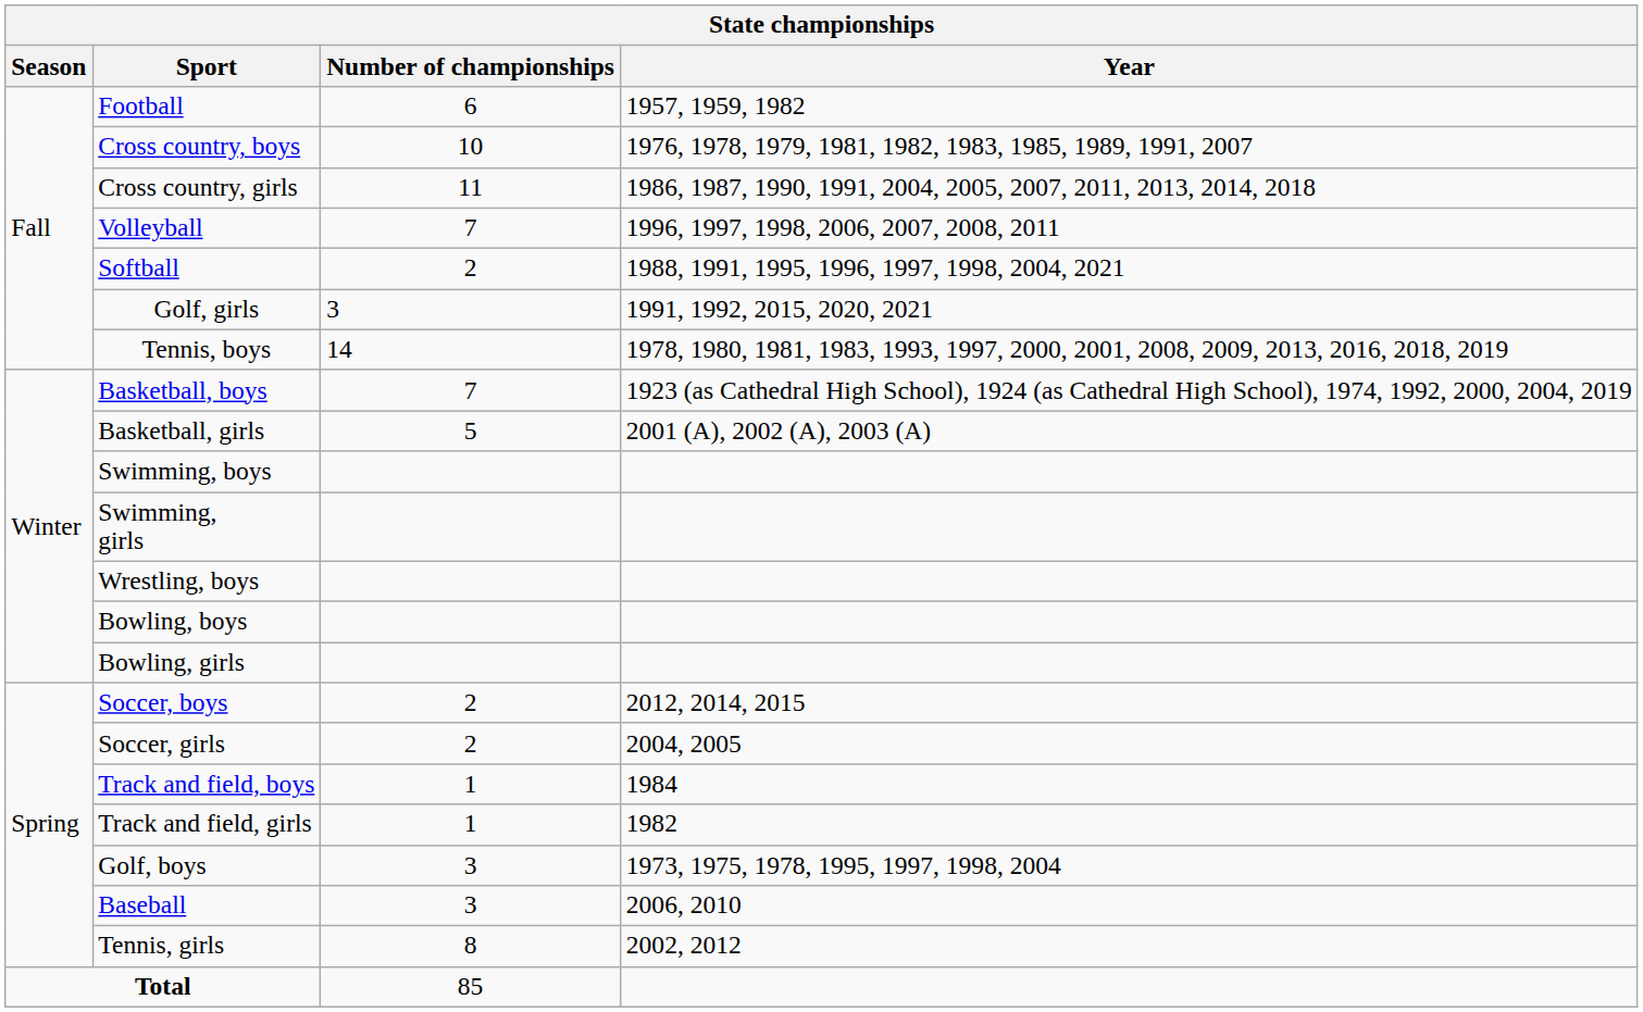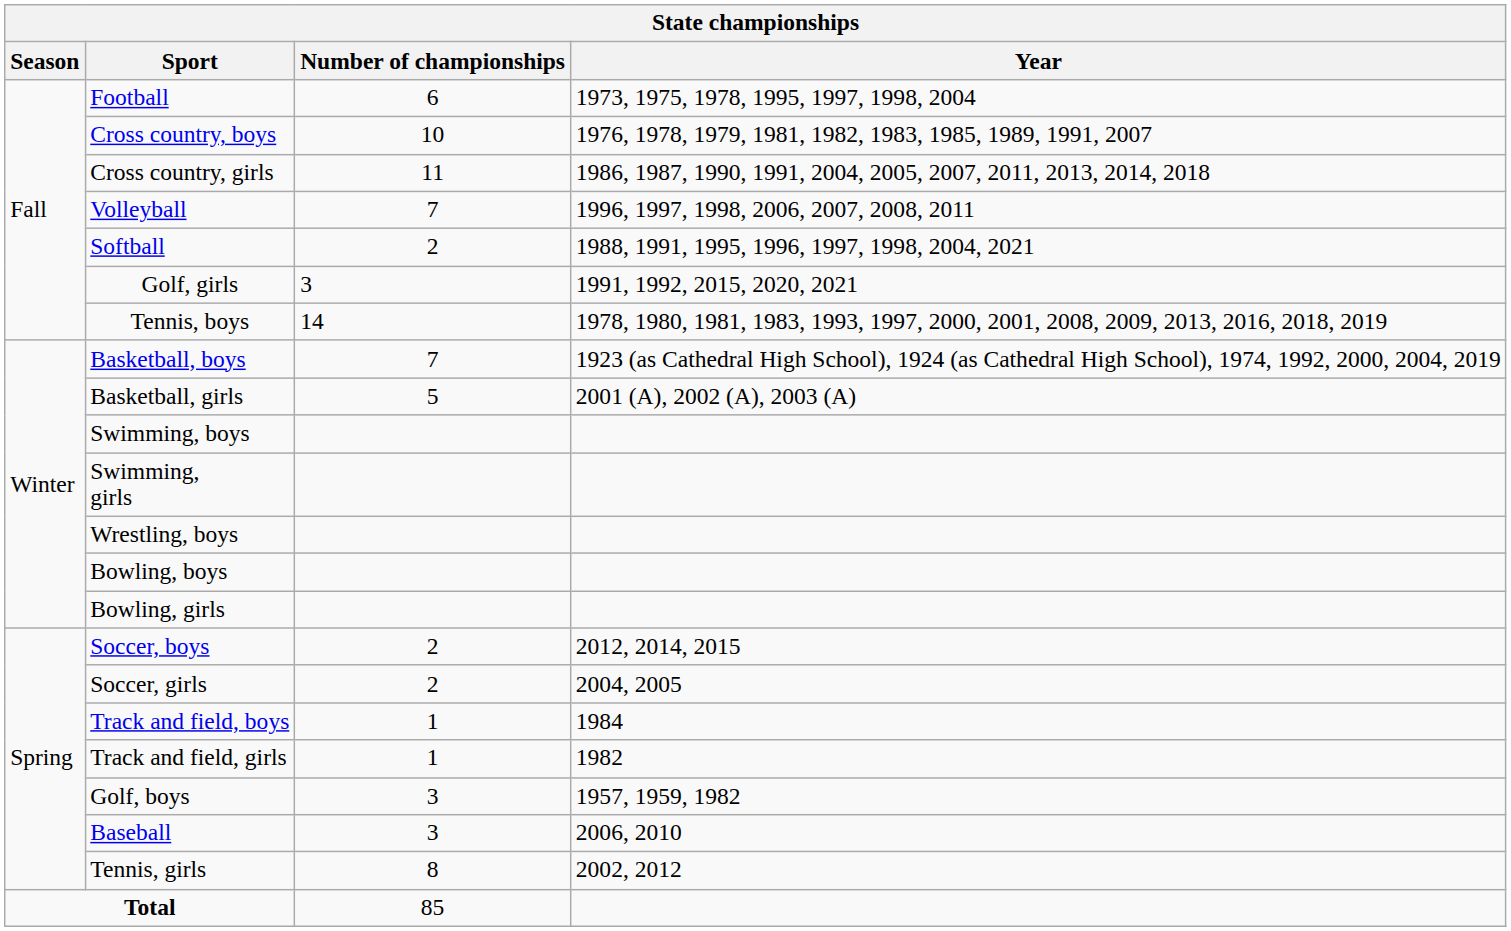Football | Year: 1957, 1959, 1982 -> 1973, 1975, 1978, 1995, 1997, 1998, 2004
Golf, boys | Year: 1973, 1975, 1978, 1995, 1997, 1998, 2004 -> 1957, 1959, 1982
